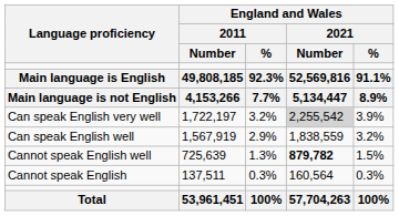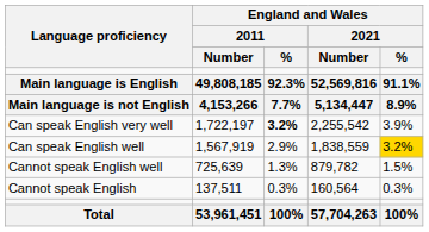Can speak English very well | England and Wales / 2011 / %: normal -> bold
Can speak English very well | England and Wales / 2021 / Number: lightgrey background -> no background
Can speak English well | England and Wales / 2021 / %: no background -> gold background
Cannot speak English well | England and Wales / 2021 / Number: bold -> normal
